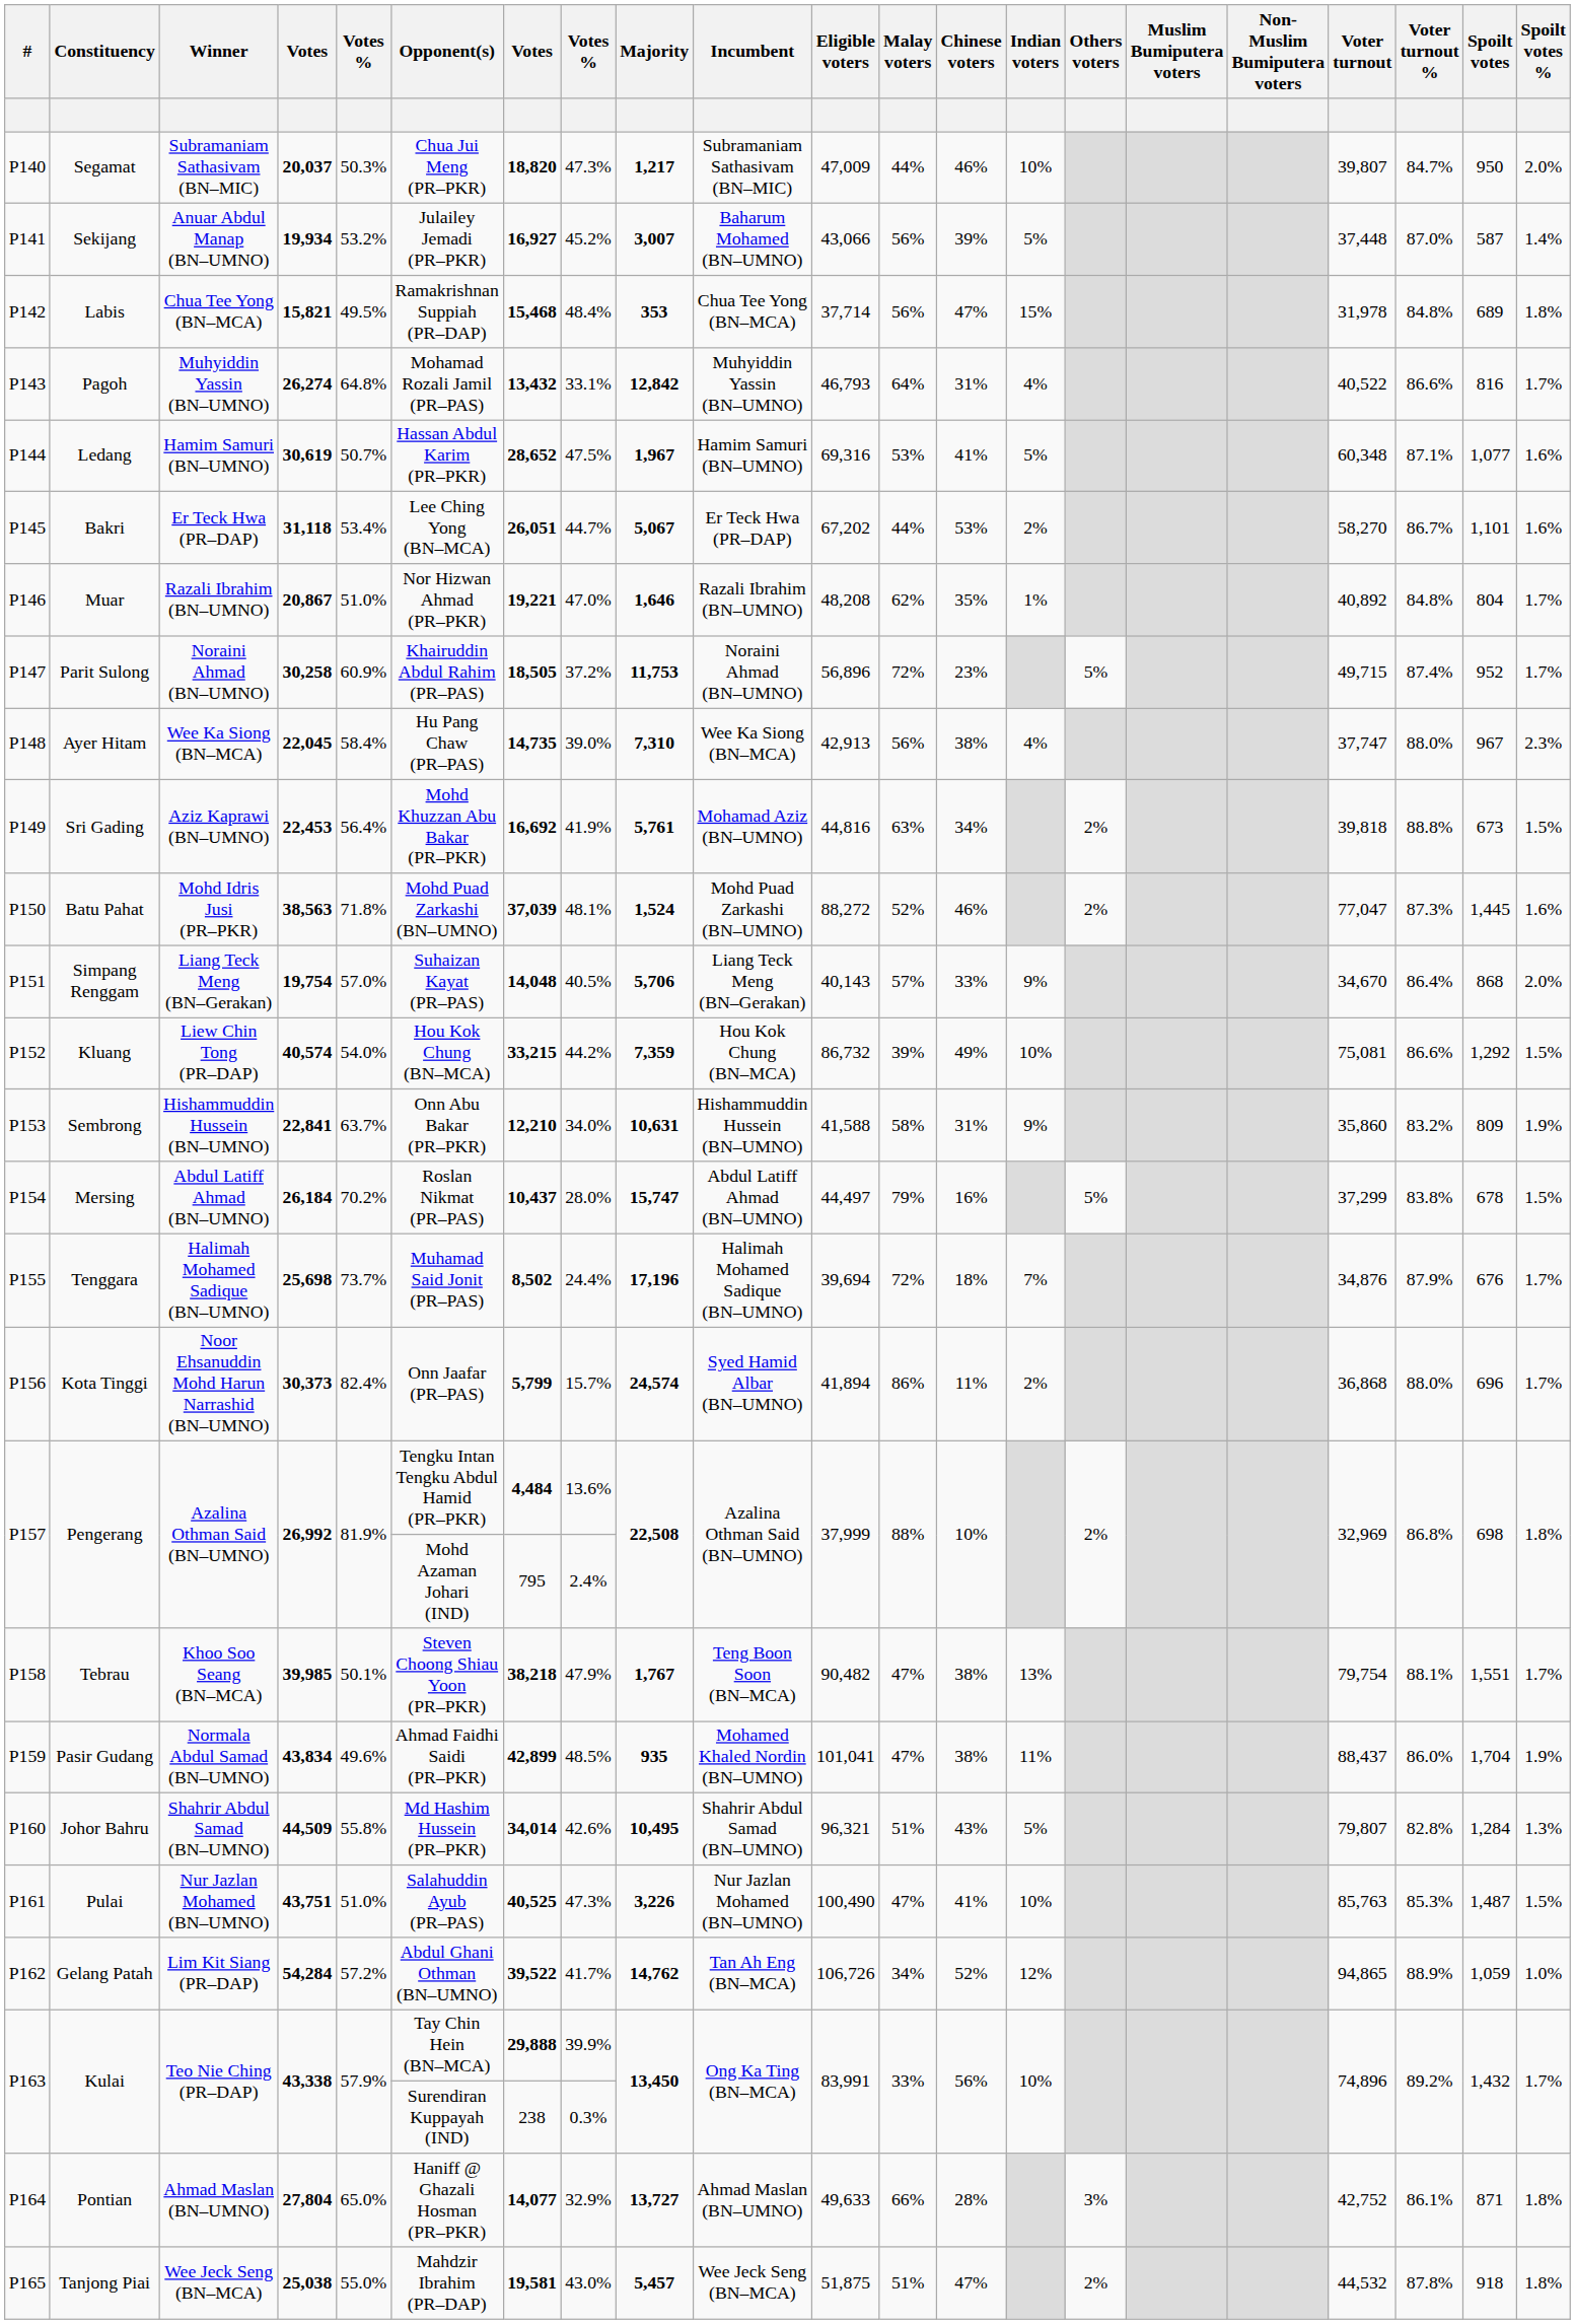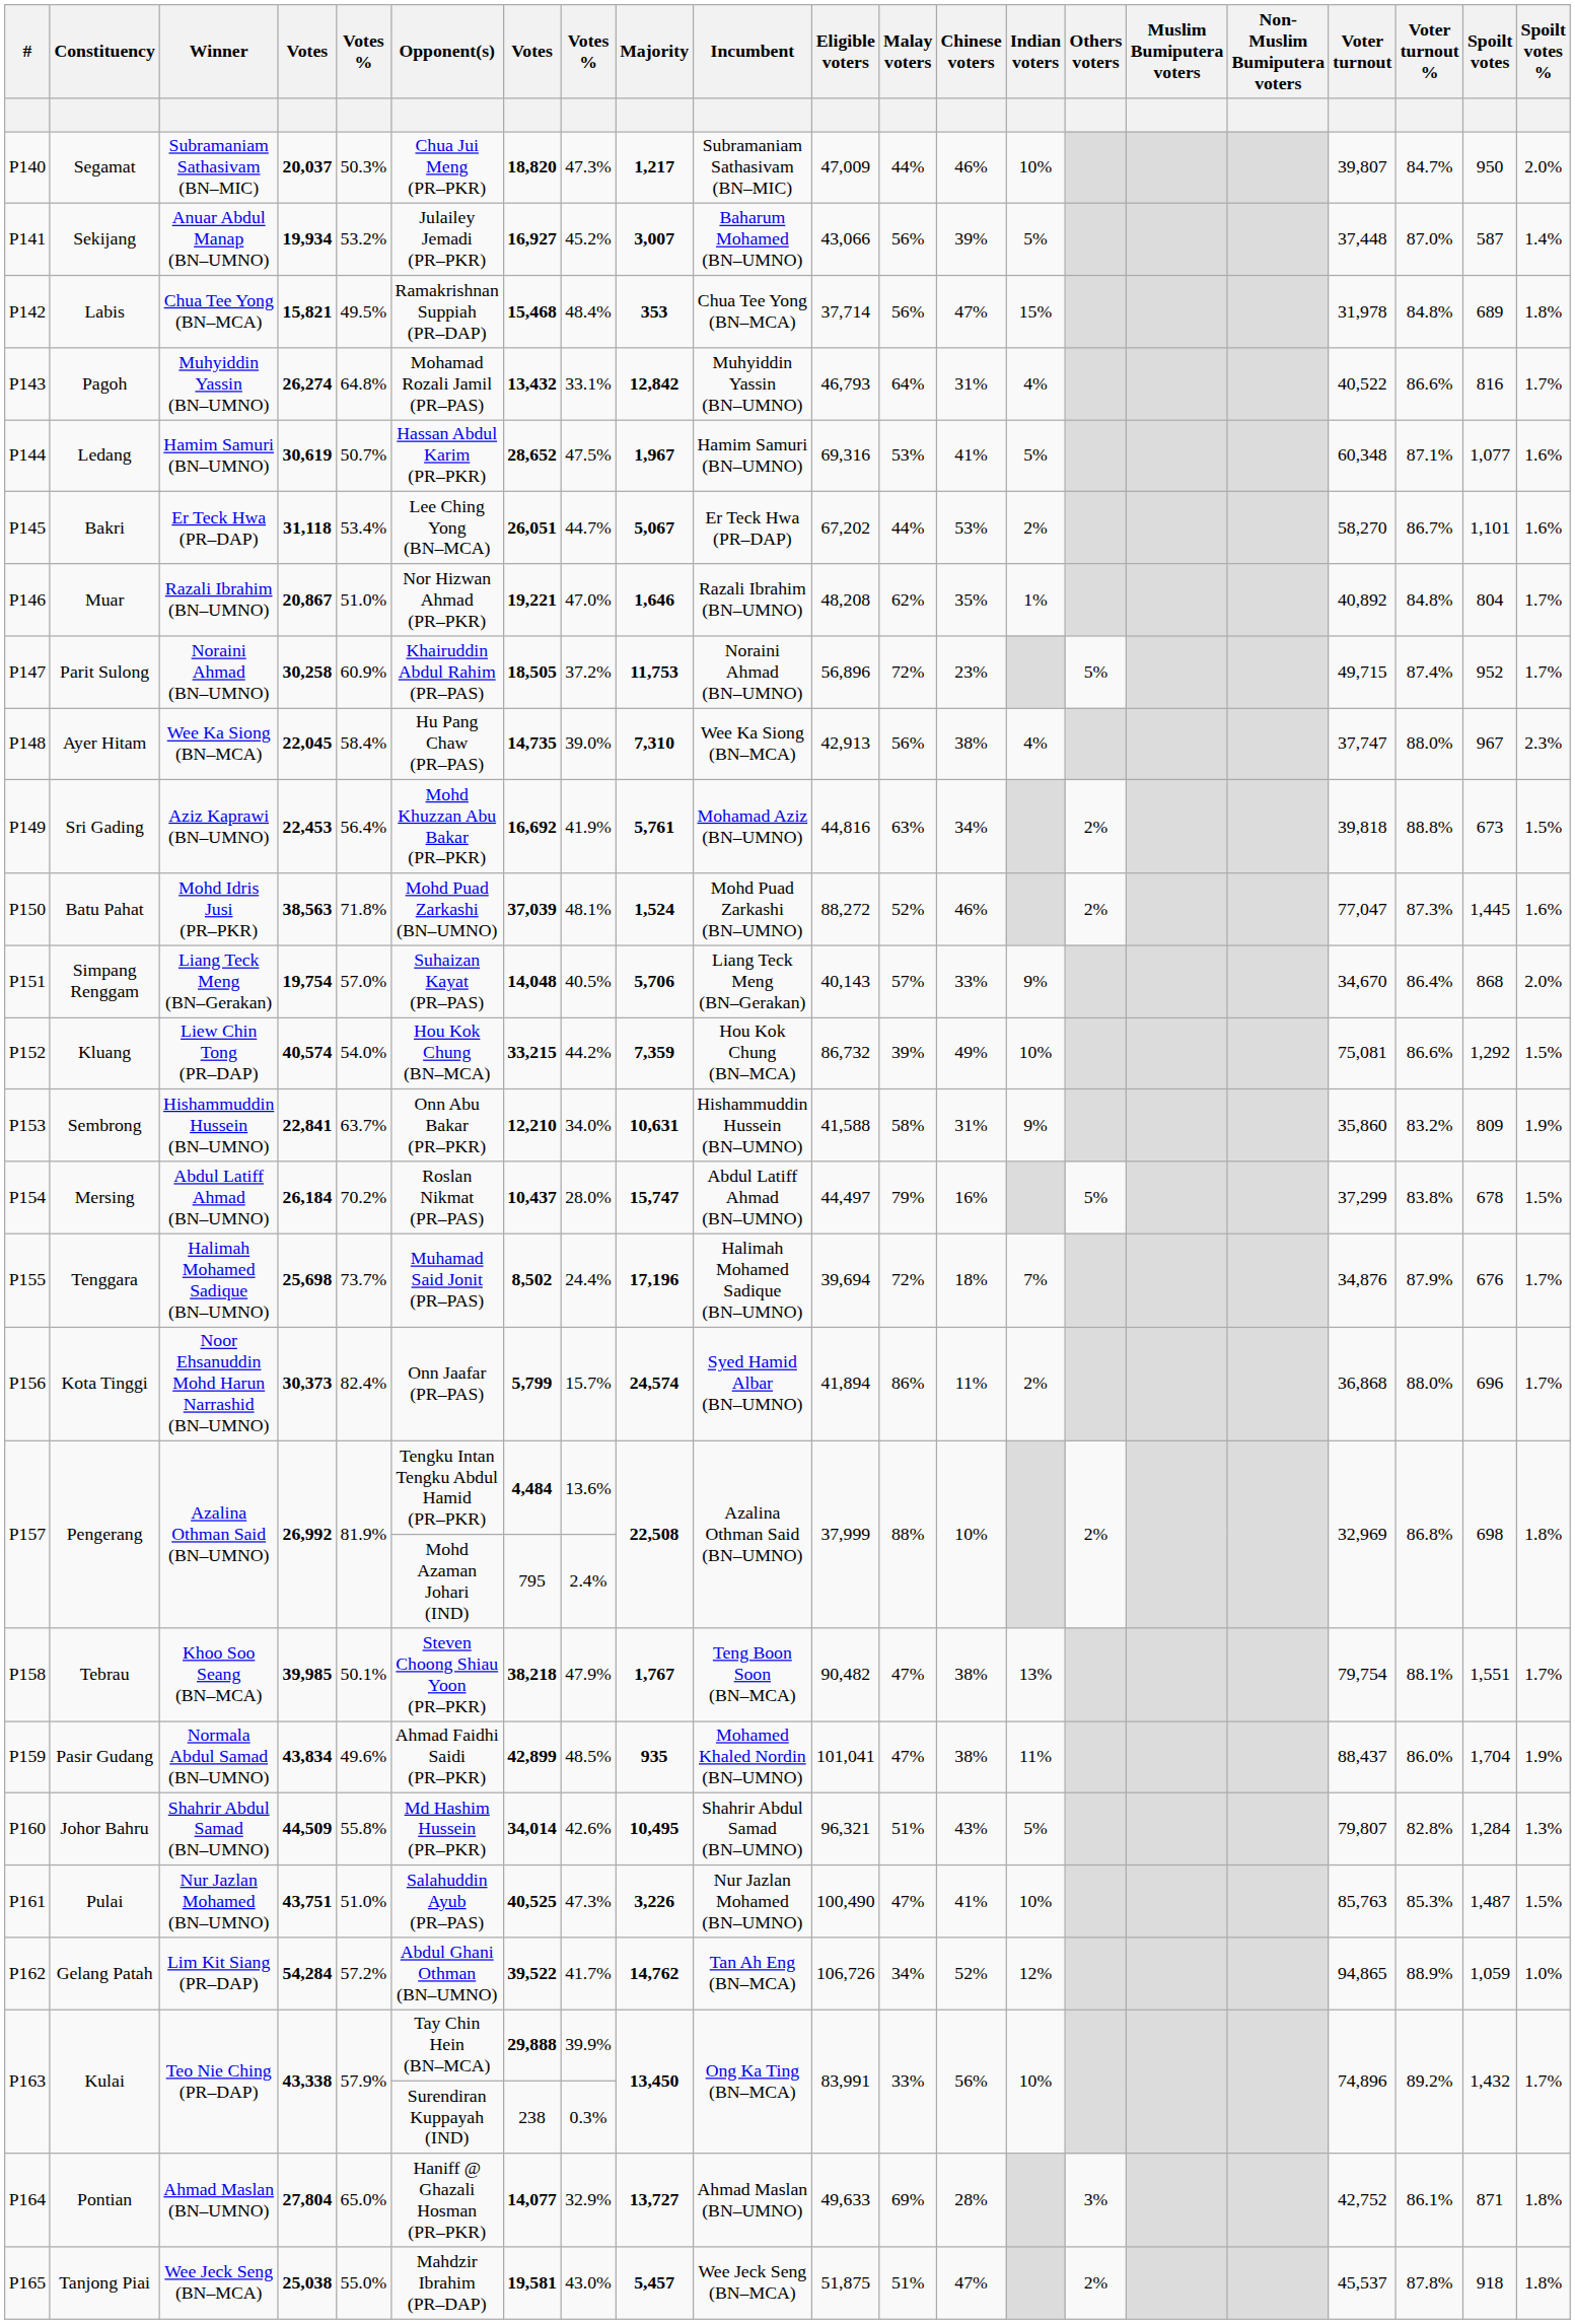Pontian | Malay voters: 66% -> 69%
Tanjong Piai | Voter turnout: 44,532 -> 45,537
